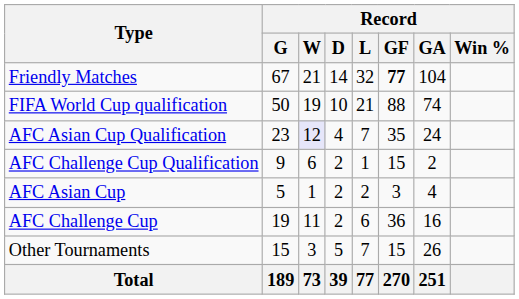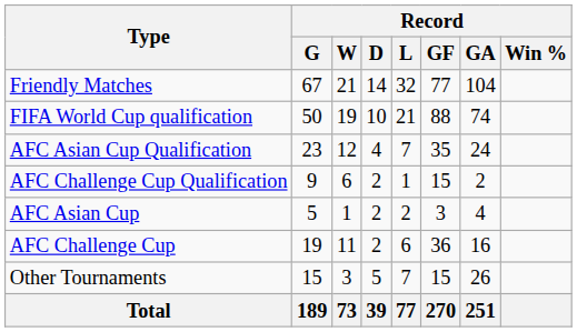Friendly Matches | Record / GF: bold -> normal
AFC Asian Cup Qualification | Record / W: lavender background -> no background
